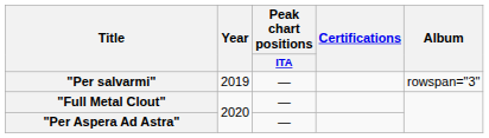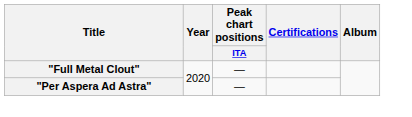- row: "Per salvarmi" | 2019 | — | rowspan="3"
